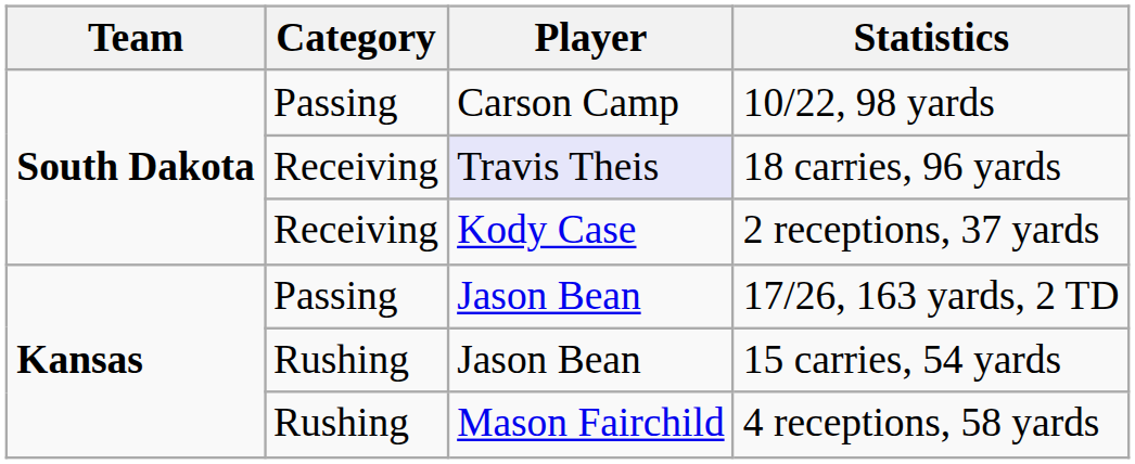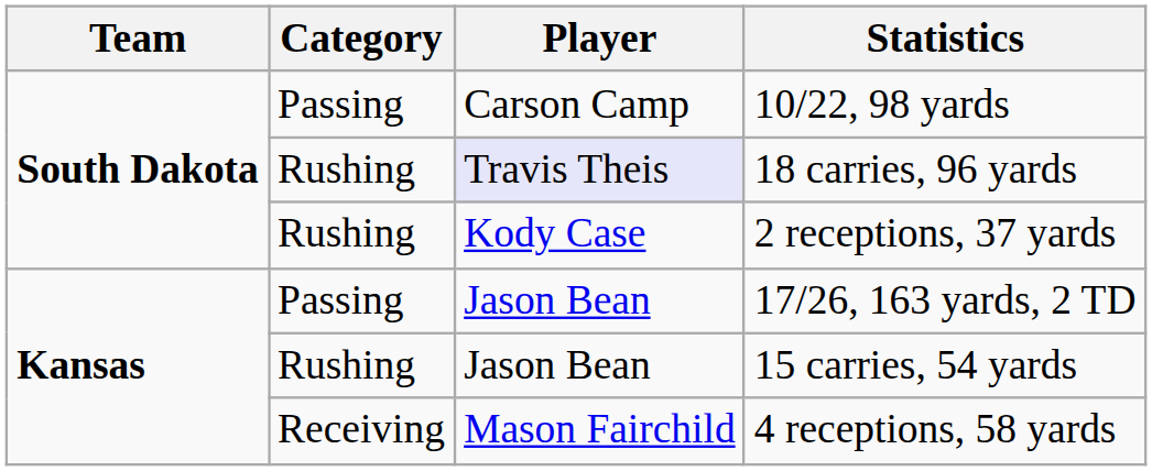18 carries, 96 yards | Category: Receiving -> Rushing
2 receptions, 37 yards | Category: Receiving -> Rushing
4 receptions, 58 yards | Category: Rushing -> Receiving
